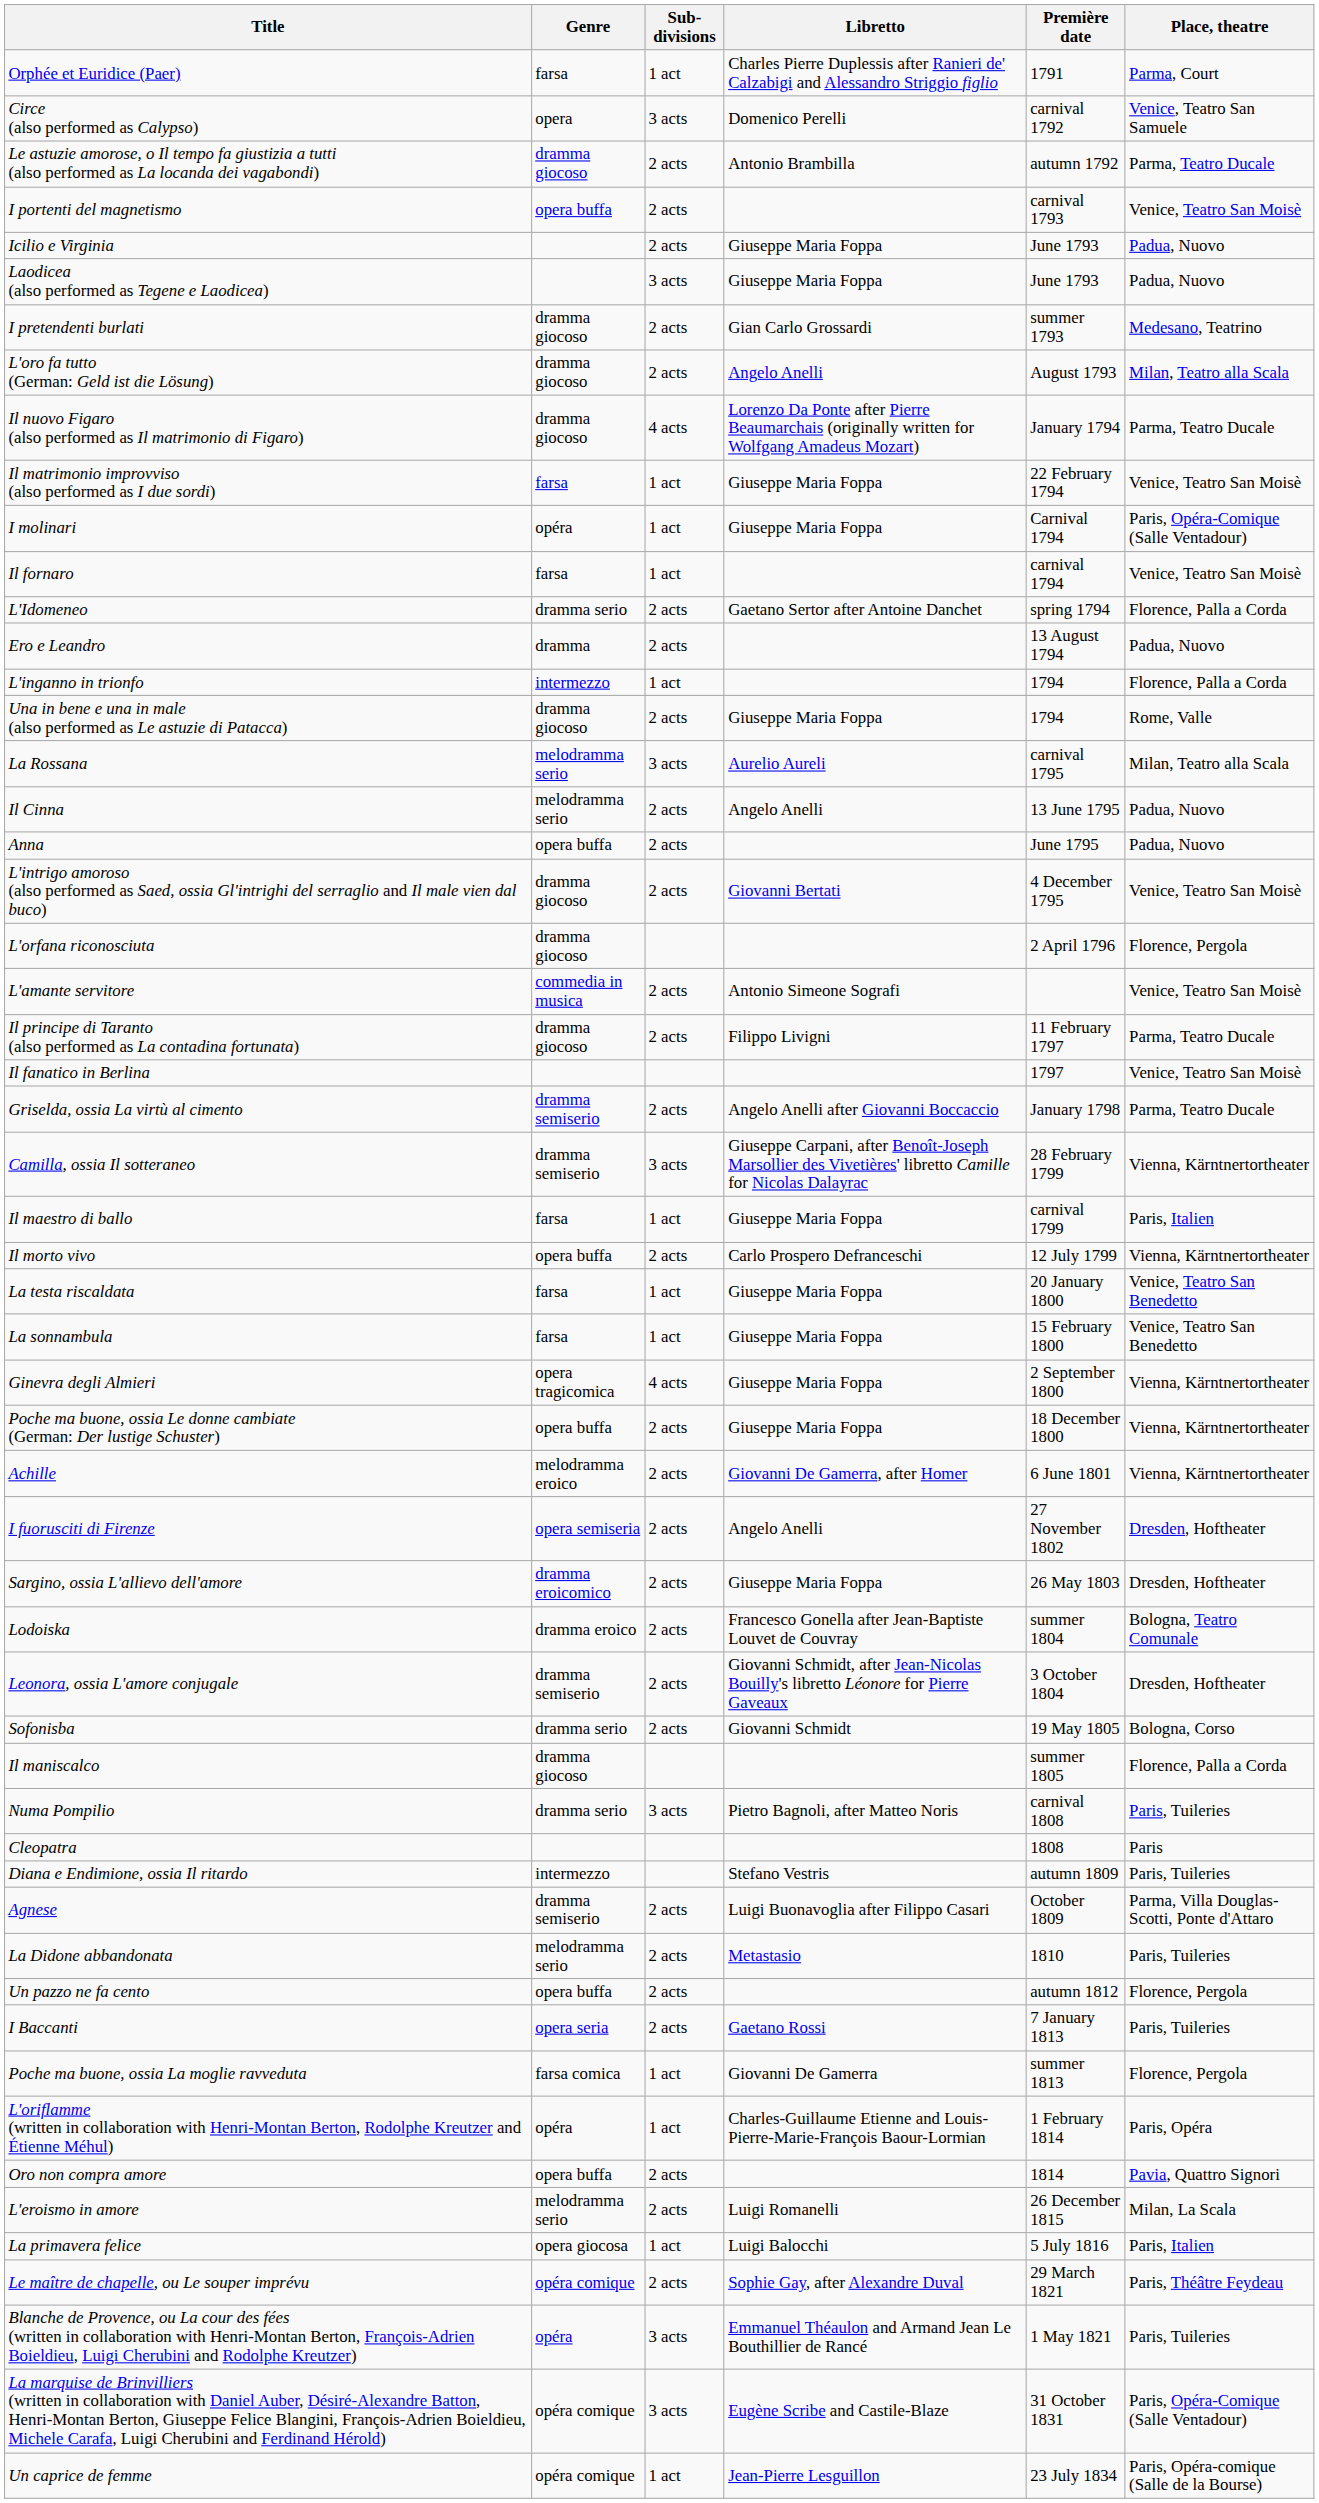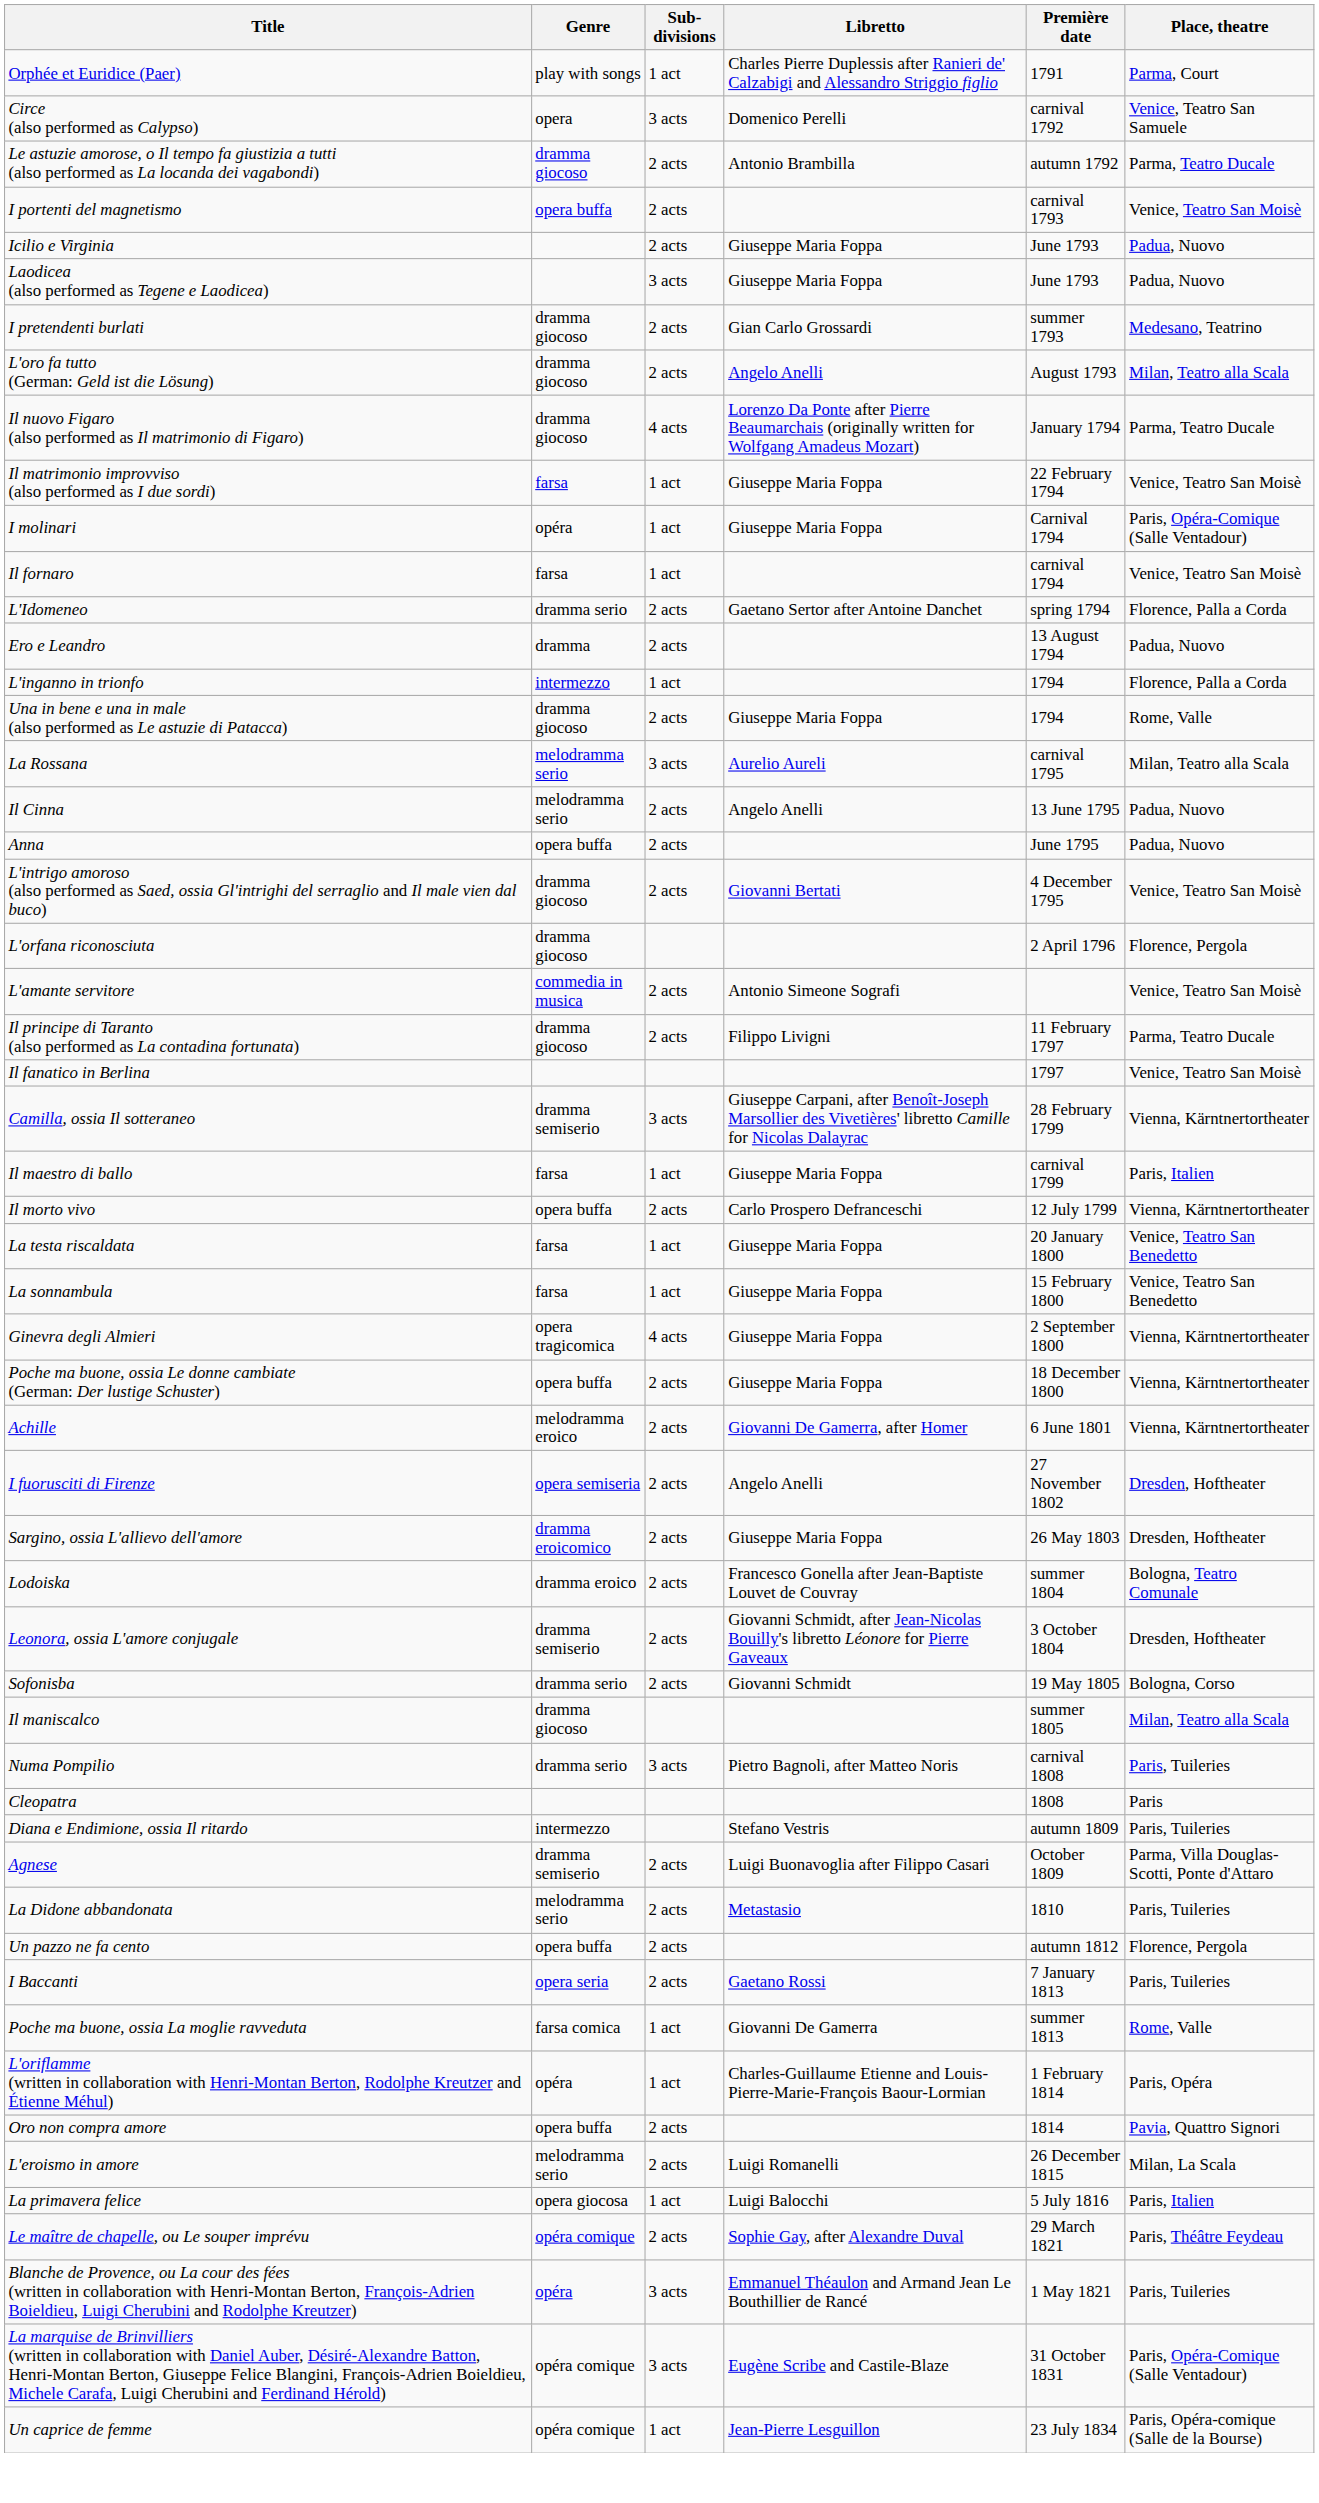Orphée et Euridice (Paer) | Genre: farsa -> play with songs
- row: Griselda, ossia La virtù al cimento | dramma semiserio | 2 acts | Angelo Anelli after Giovanni Boccaccio | January 1798 | Parma, Teatro Ducale
Il maniscalco | Place, theatre: Florence, Palla a Corda -> Milan, Teatro alla Scala
Poche ma buone, ossia La moglie ravveduta | Place, theatre: Florence, Pergola -> Rome, Valle
